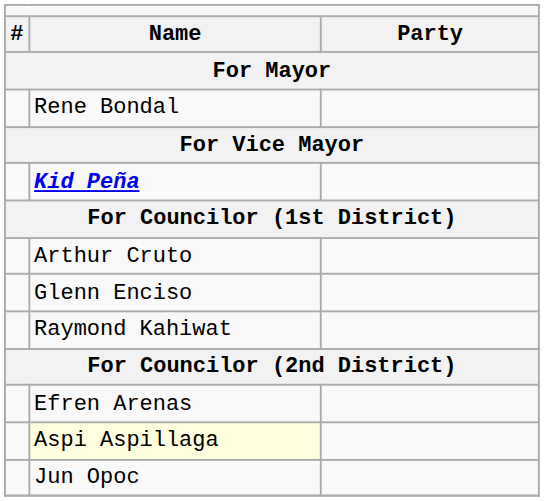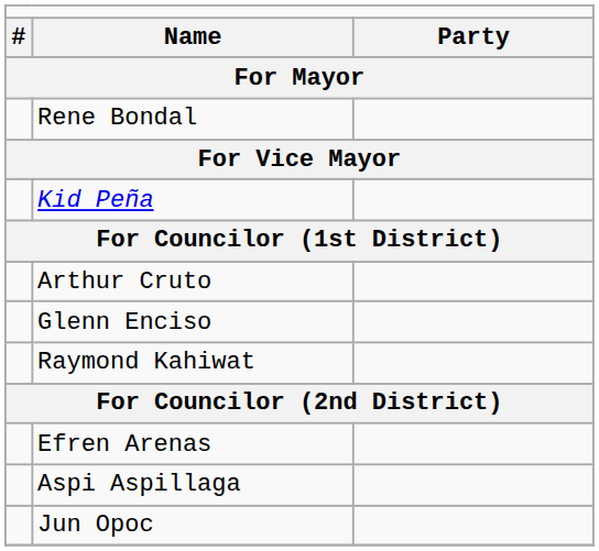Kid Peña | column 2: bold -> normal
Aspi Aspillaga | column 2: lightyellow background -> no background
